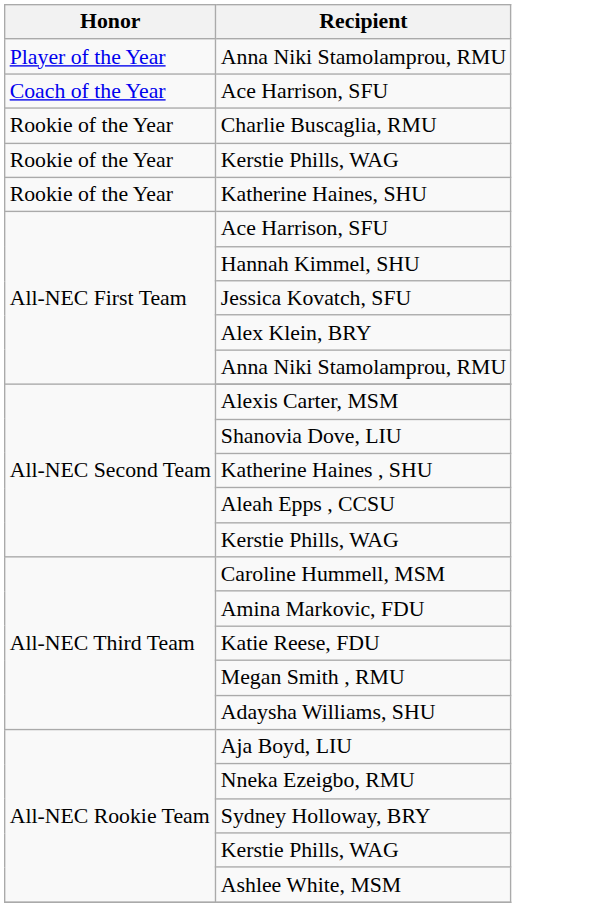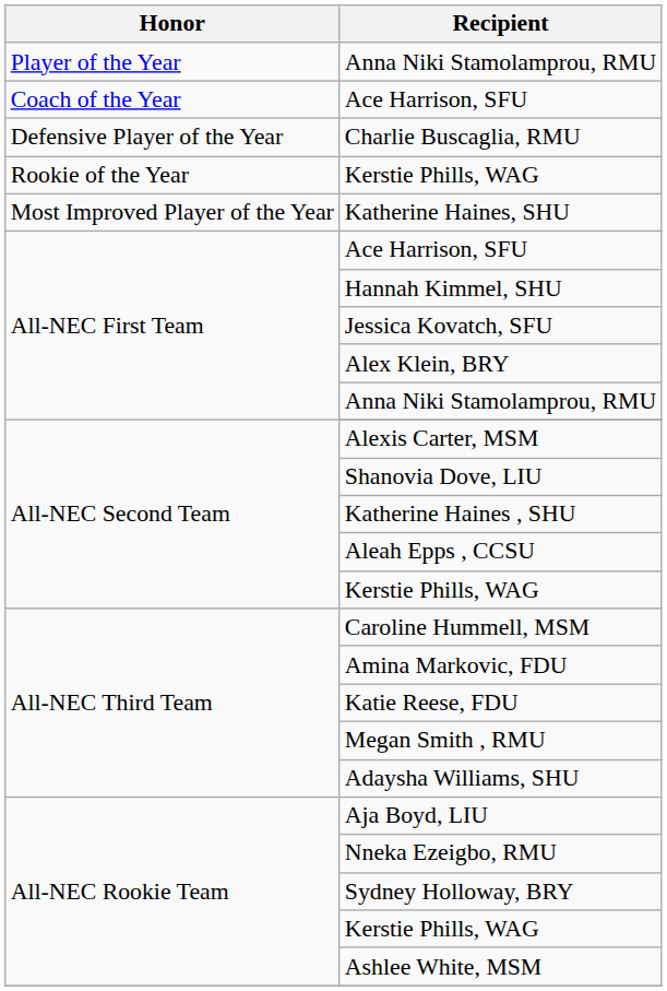row 4 | Honor: Rookie of the Year -> Defensive Player of the Year
row 6 | Honor: Rookie of the Year -> Most Improved Player of the Year
